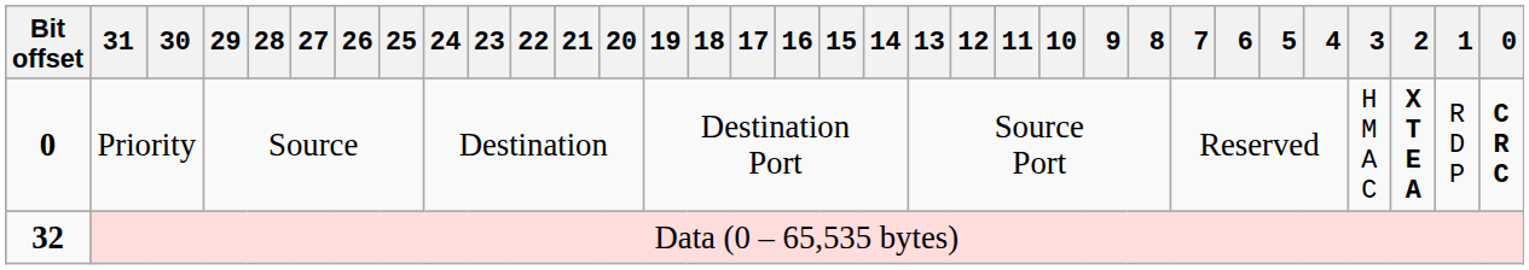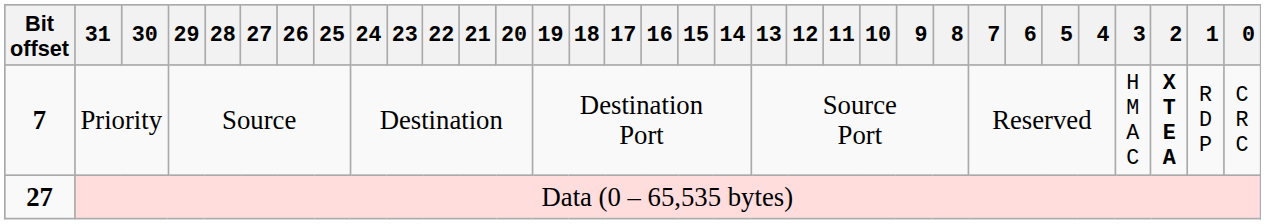Priority | Bit offset: 0 -> 7
Priority | 0: bold -> normal
Data (0 – 65,535 bytes) | Bit offset: 32 -> 27
